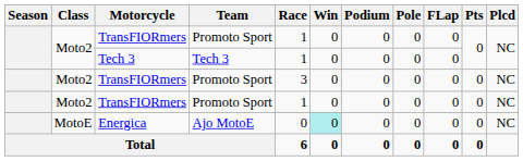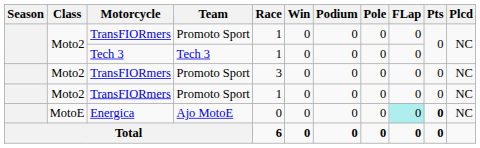Energica | Win: paleturquoise background -> no background
Energica | FLap: no background -> paleturquoise background
Energica | Pts: normal -> bold
